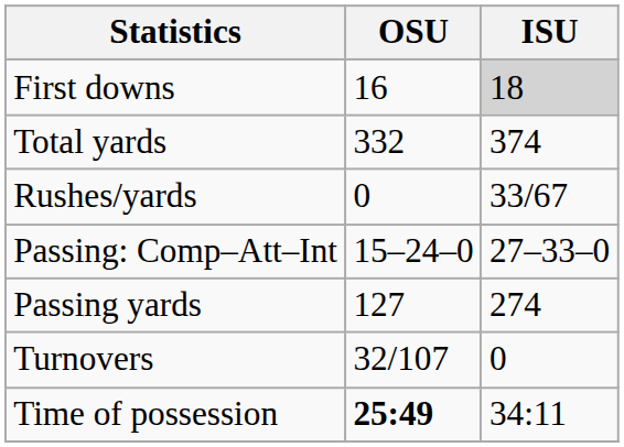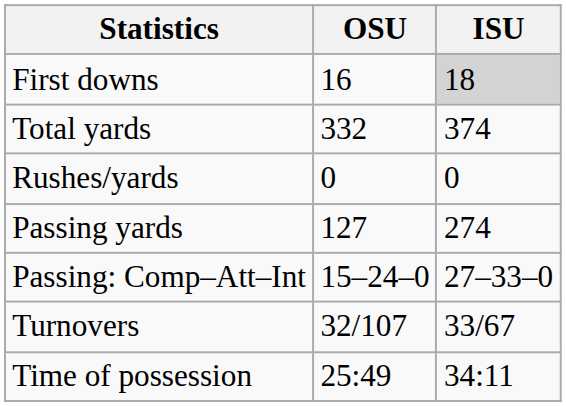Rushes/yards | ISU: 33/67 -> 0
rows swapped: Passing yards <-> Passing: Comp–Att–Int
Turnovers | ISU: 0 -> 33/67
Time of possession | OSU: bold -> normal
